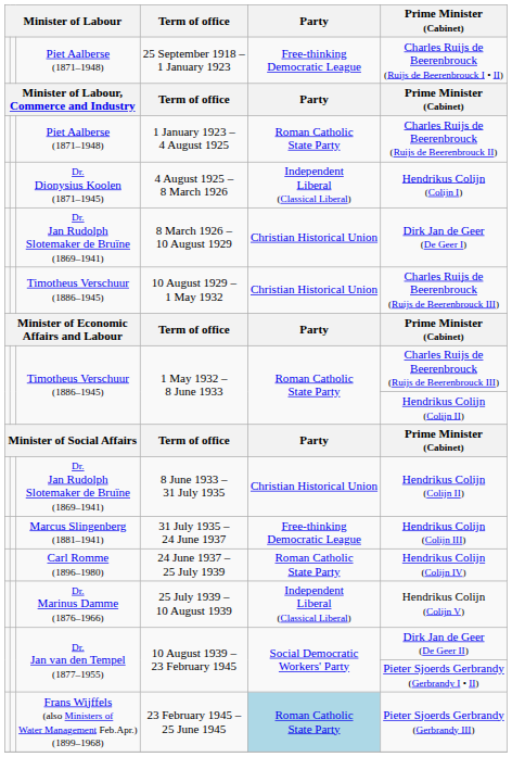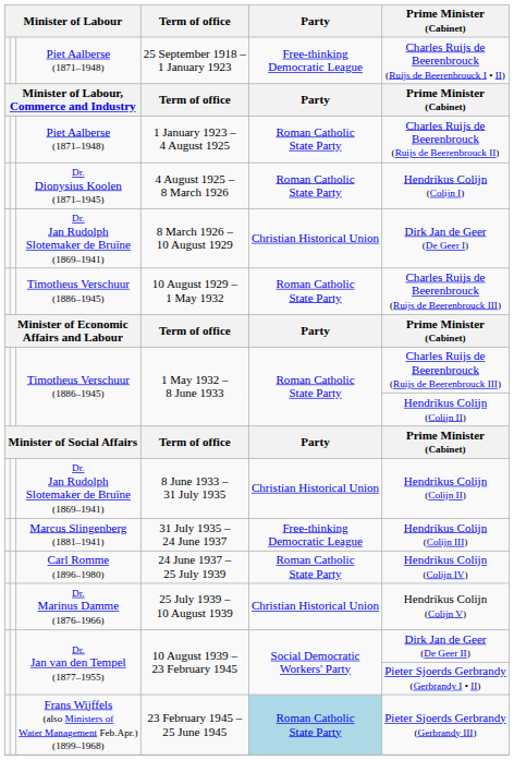4 August 1925 – 8 March 1926 | Party: Independent Liberal (Classical Liberal) -> Roman Catholic State Party
10 August 1929 – 1 May 1932 | Party: Christian Historical Union -> Roman Catholic State Party
25 July 1939 – 10 August 1939 | Party: Independent Liberal (Classical Liberal) -> Christian Historical Union
